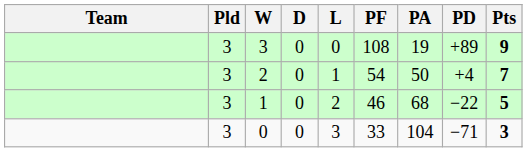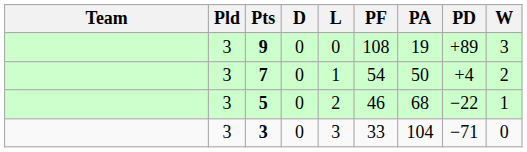columns swapped: W <-> Pts
